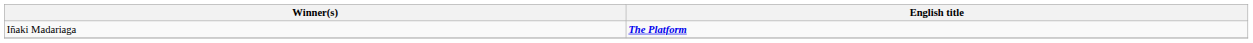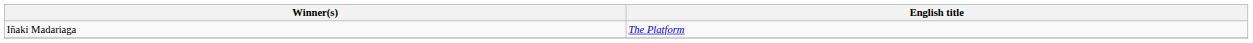Iñaki Madariaga | English title: bold -> normal
